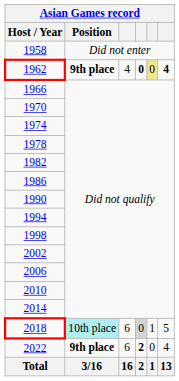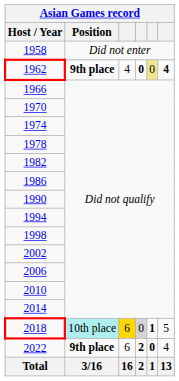2018 | column 3: no background -> gold background
2018 | column 5: normal -> bold
2022 | column 5: normal -> bold
